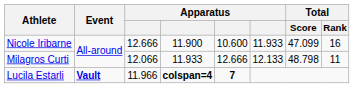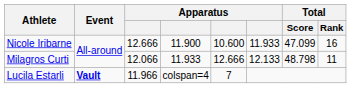Lucila Estarli | column 4: bold -> normal
Lucila Estarli | column 5: bold -> normal
